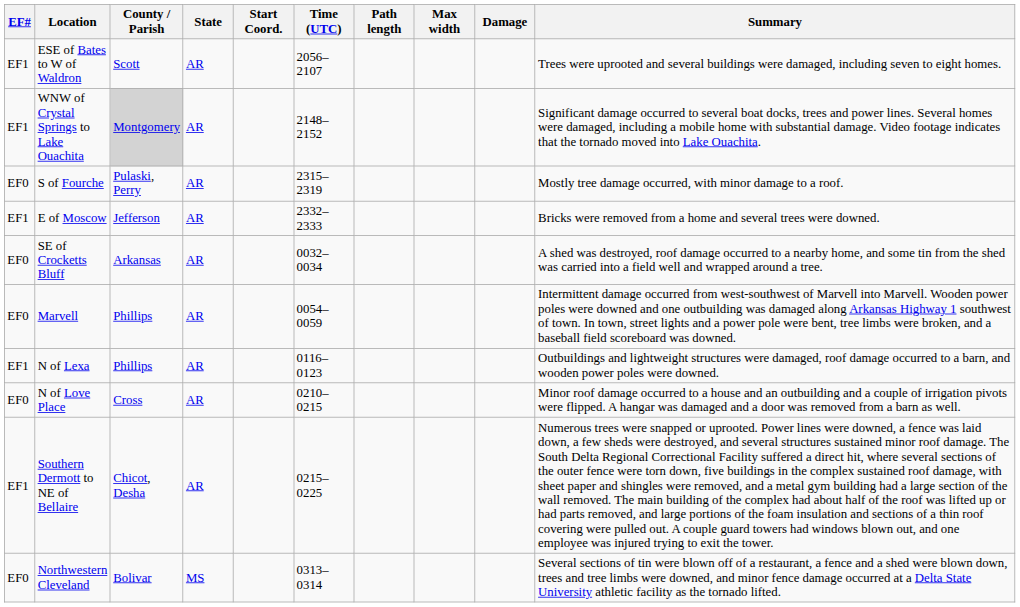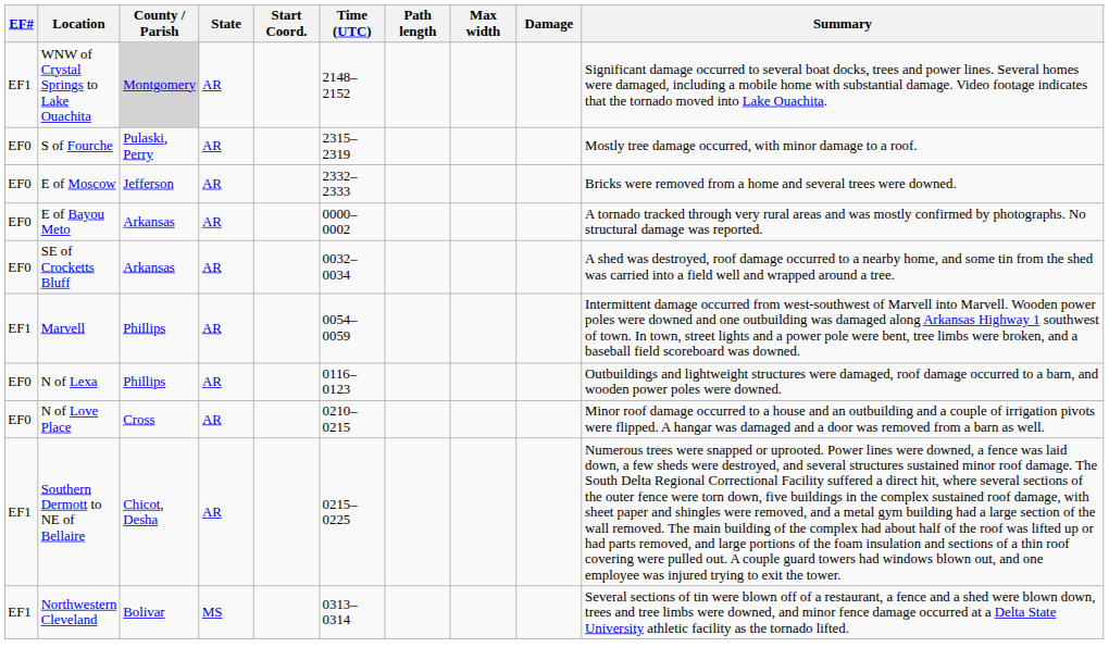- row: EF1 | ESE of Bates to W of Waldron | Scott | AR | 2056–2107 | Trees were uprooted and several buildings were damaged, including seven to eight homes.
E of Moscow | EF#: EF1 -> EF0
+ row: EF0 | E of Bayou Meto | Arkansas | AR | 0000–0002 | A tornado tracked through very rural areas and was mostly confirmed by photographs. No structural damage was reported.
Marvell | EF#: EF0 -> EF1
N of Lexa | EF#: EF1 -> EF0
Northwestern Cleveland | EF#: EF0 -> EF1
